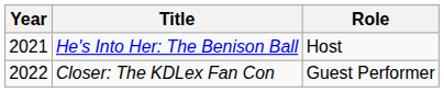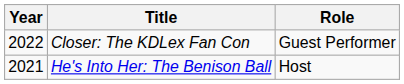rows swapped: He's Into Her: The Benison Ball <-> Closer: The KDLex Fan Con
